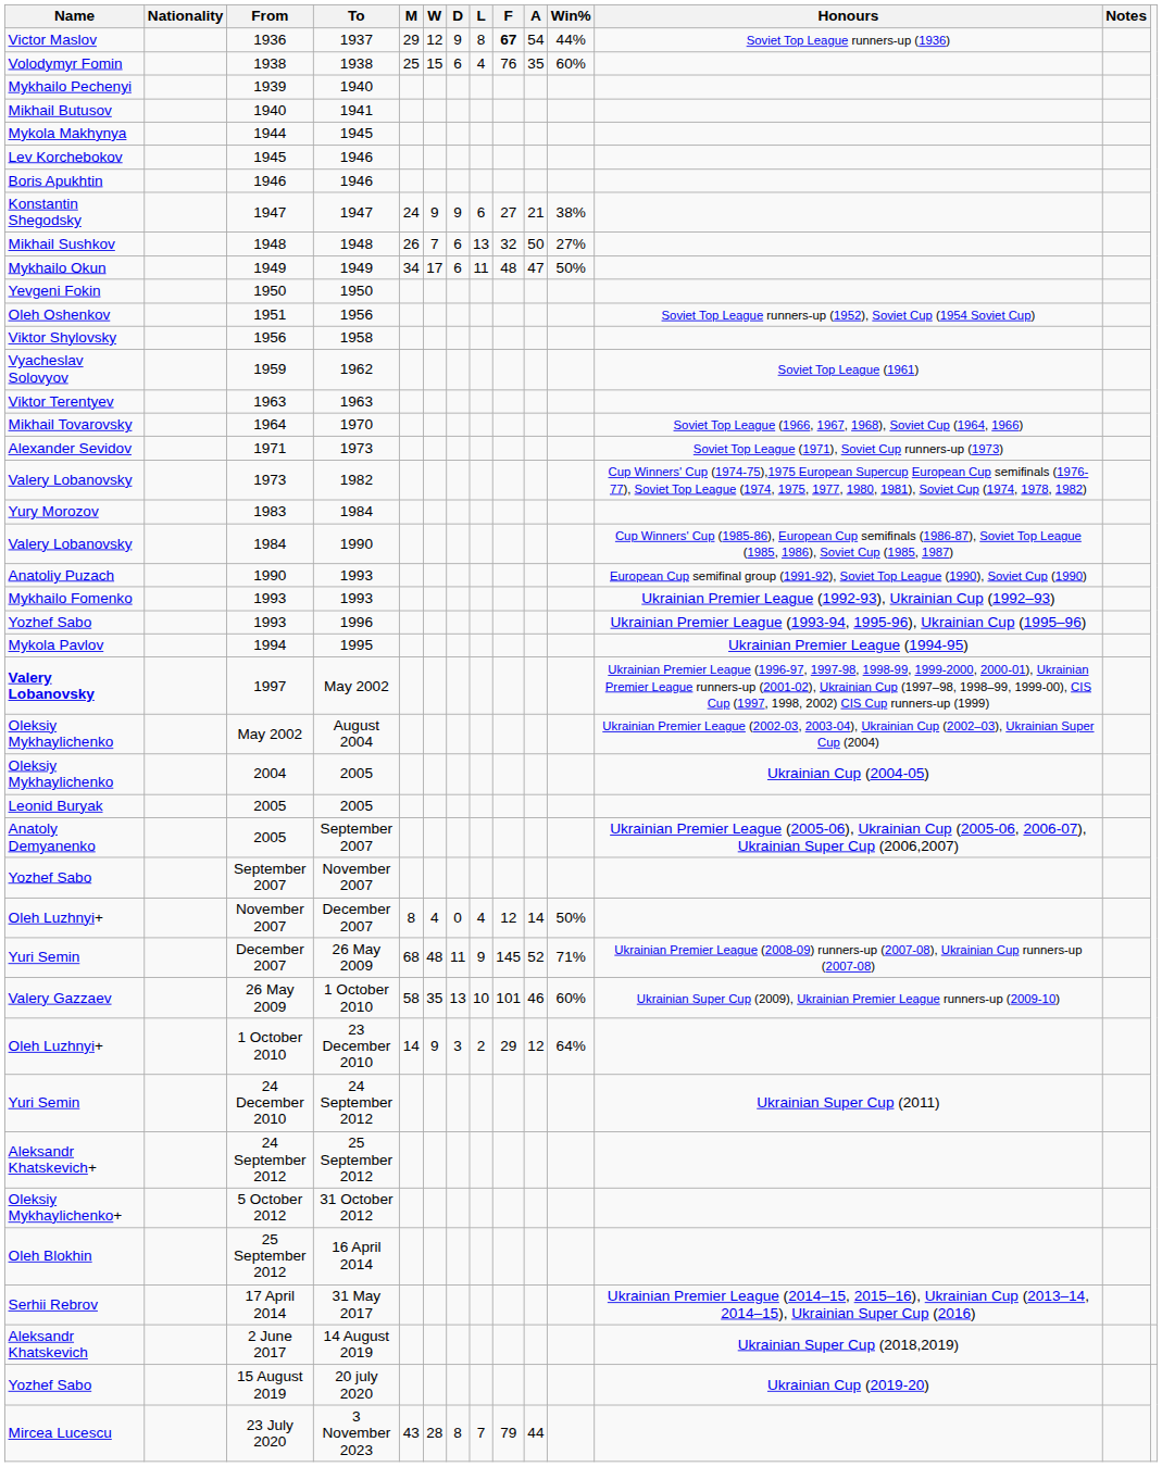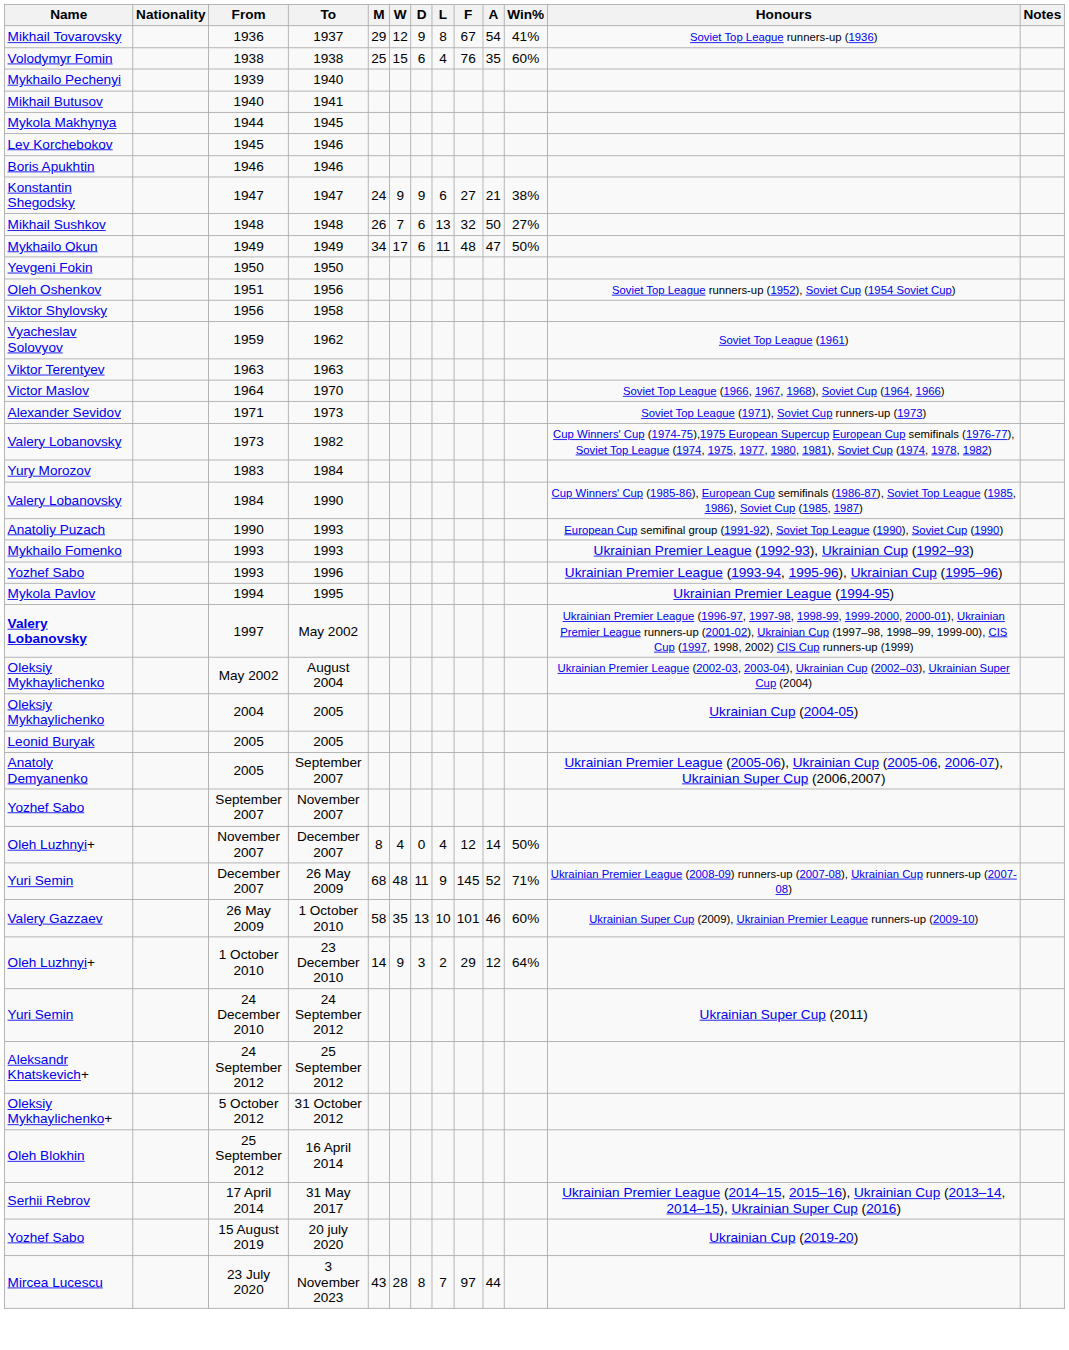1936 | Name: Victor Maslov -> Mikhail Tovarovsky
1936 | F: bold -> normal
1936 | Win%: 44% -> 41%
1964 | Name: Mikhail Tovarovsky -> Victor Maslov
- row: Aleksandr Khatskevich | 2 June 2017 | 14 August 2019 | Ukrainian Super Cup (2018,2019)
23 July 2020 | F: 79 -> 97
